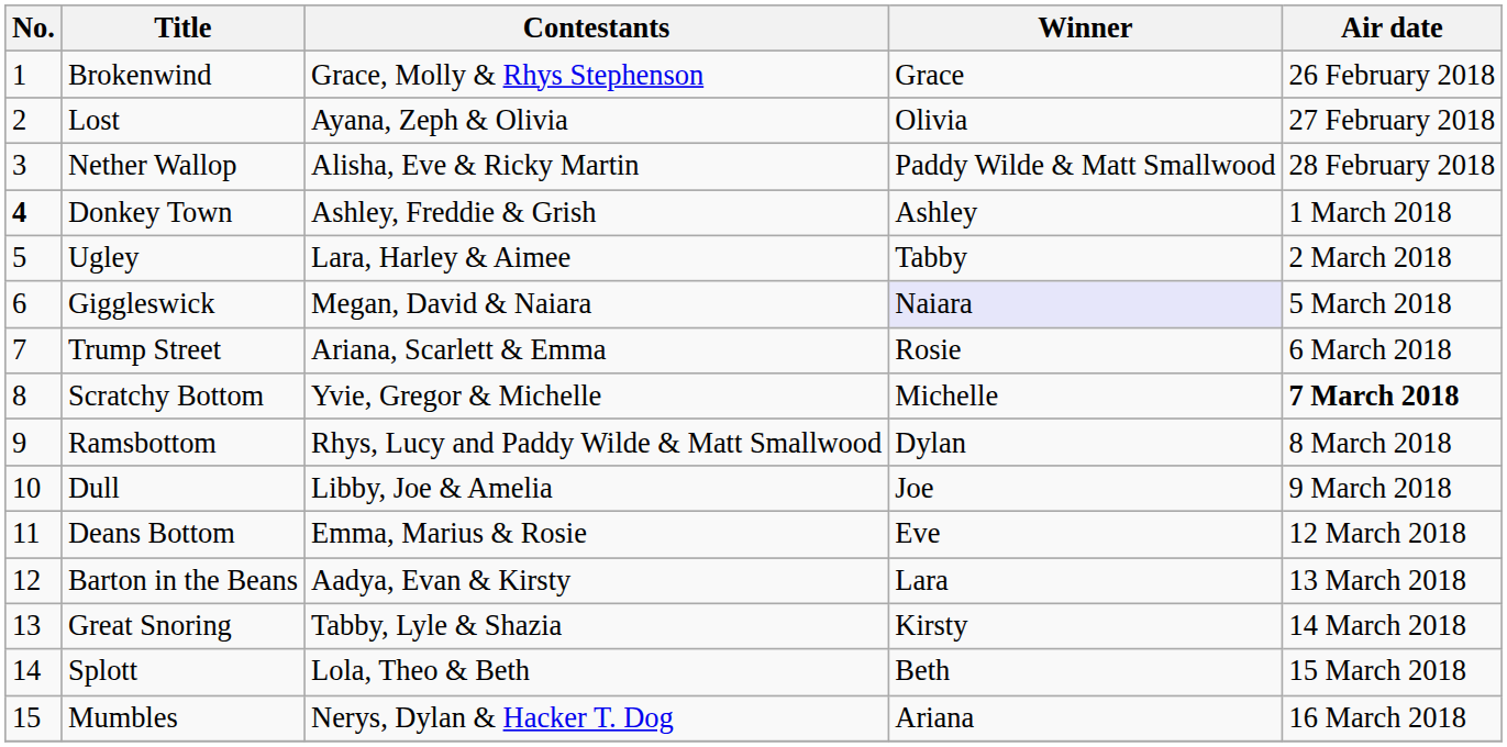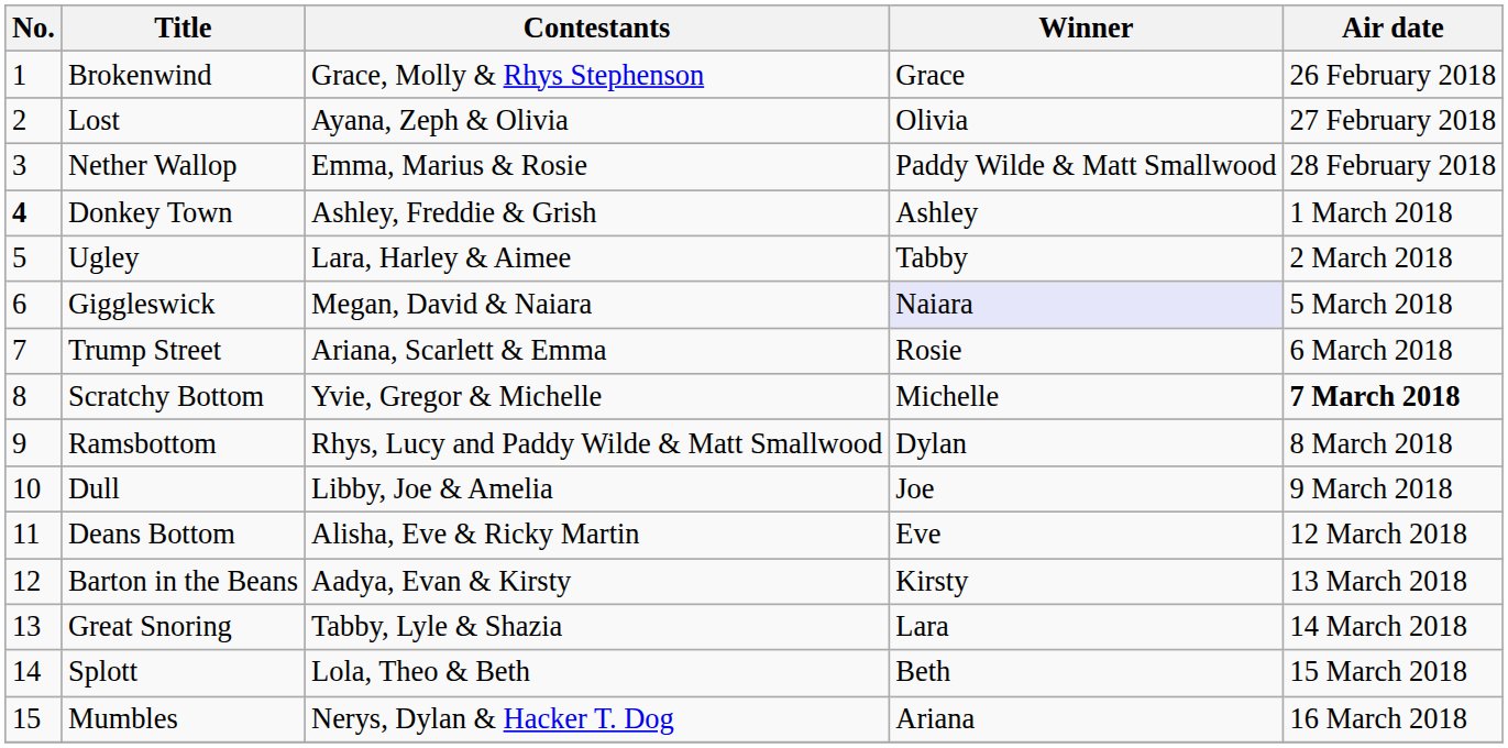Nether Wallop | Contestants: Alisha, Eve & Ricky Martin -> Emma, Marius & Rosie
Deans Bottom | Contestants: Emma, Marius & Rosie -> Alisha, Eve & Ricky Martin
Barton in the Beans | Winner: Lara -> Kirsty
Great Snoring | Winner: Kirsty -> Lara
